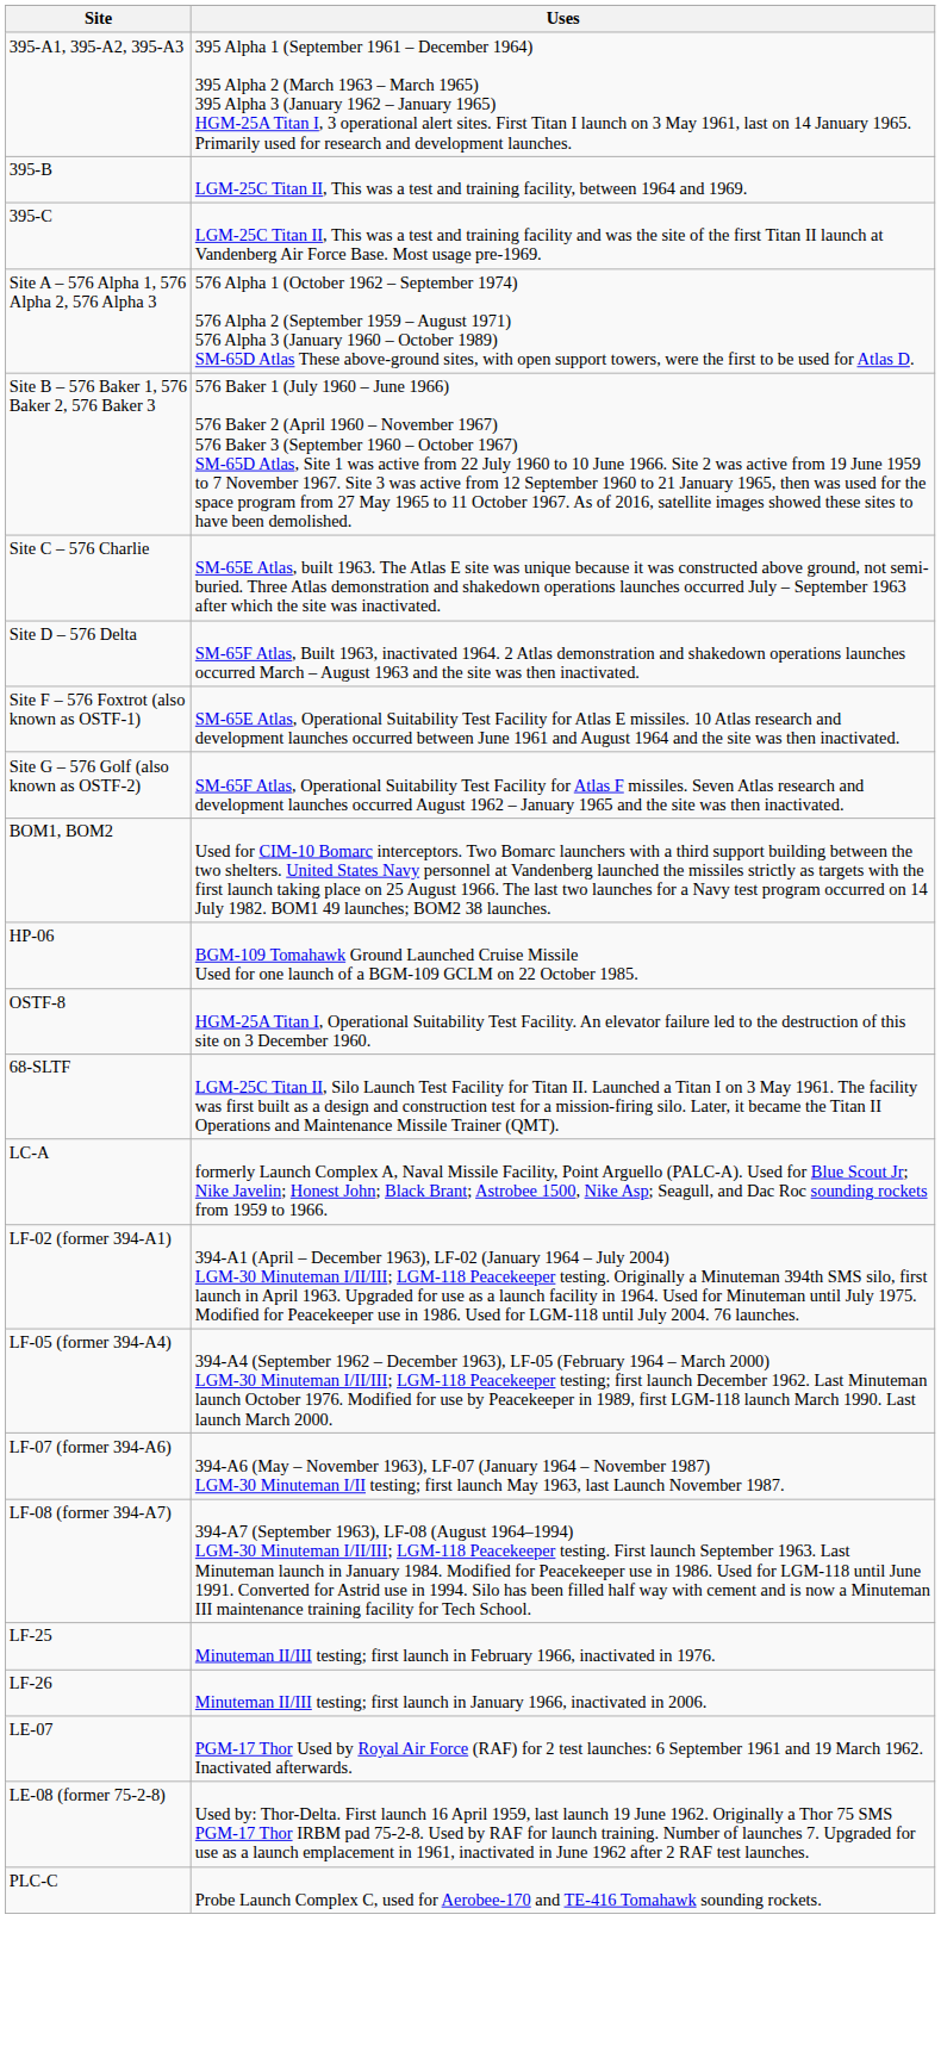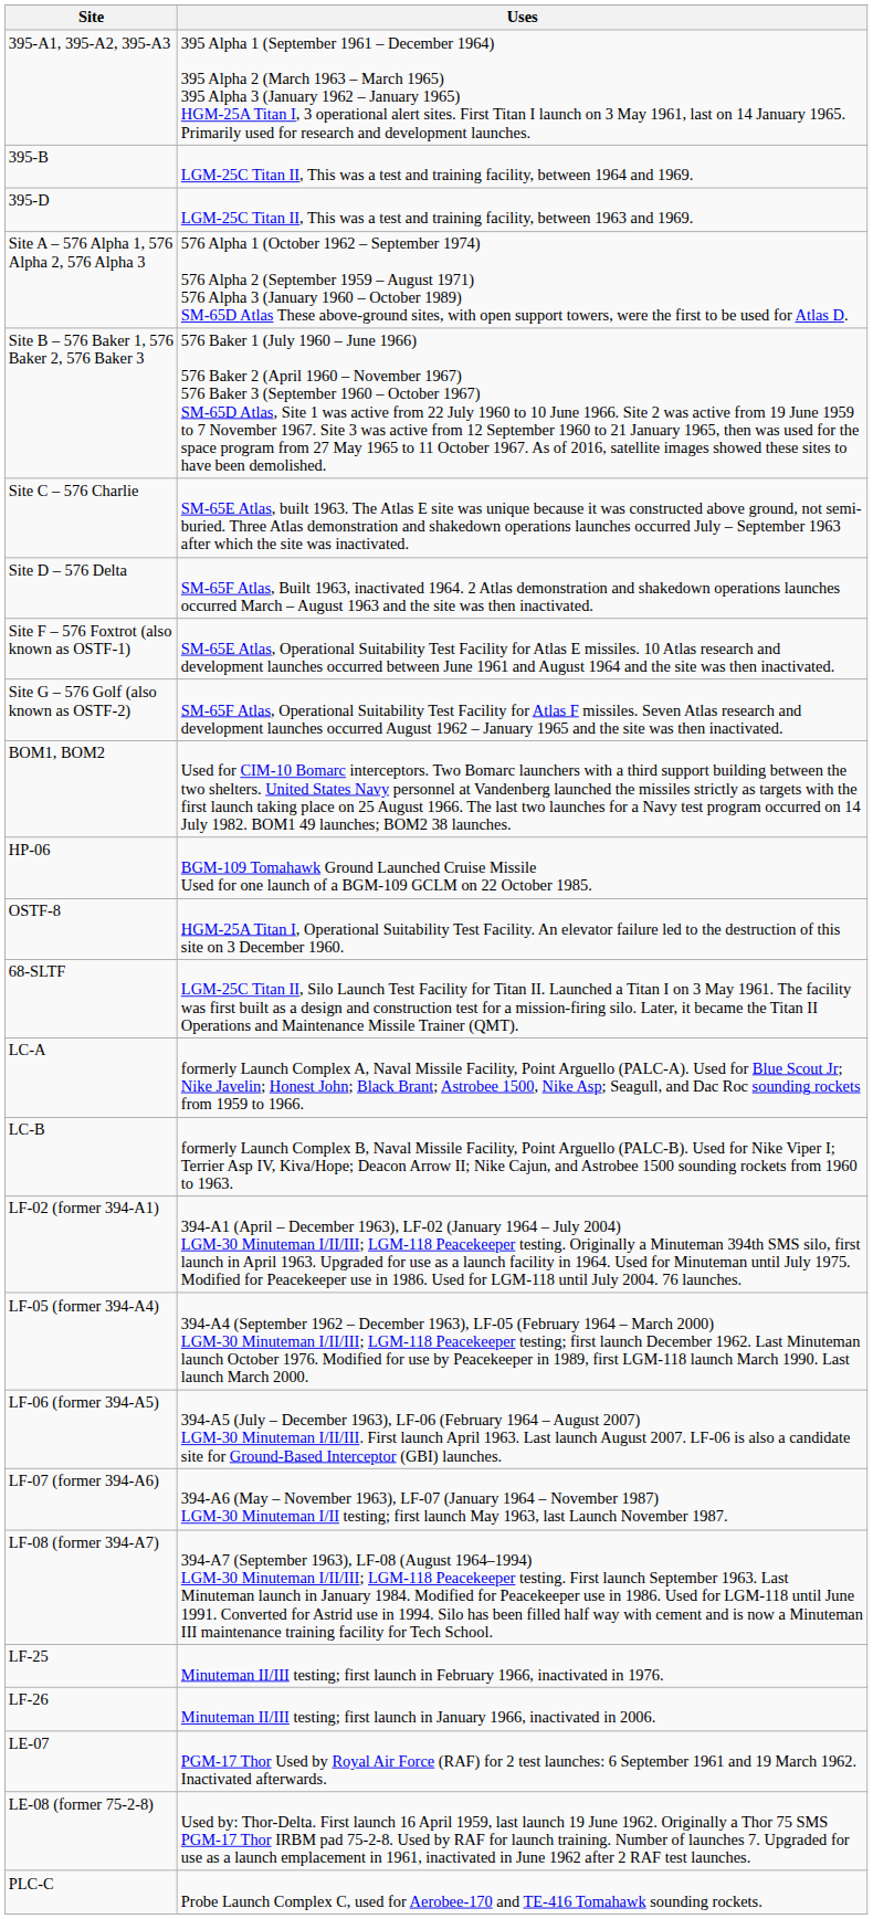- row: 395-C | LGM-25C Titan II, This was a test and training facility and was the site of the first Titan II launch at Vandenberg Air Force Base. Most usage pre-1969.
+ row: 395-D | LGM-25C Titan II, This was a test and training facility, between 1963 and 1969.
+ row: LC-B | formerly Launch Complex B, Naval Missile Facility, Point Arguello (PALC-B). Used for Nike Viper I; Terrier Asp IV, Kiva/Hope; Deacon Arrow II; Nike Cajun, and Astrobee 1500 sounding rockets from 1960 to 1963.
+ row: LF-06 (former 394-A5) | 394-A5 (July – December 1963), LF-06 (February 1964 – August 2007) LGM-30 Minuteman I/II/III. First launch April 1963. Last launch August 2007. LF-06 is also a candidate site for Ground-Based Interceptor (GBI) launches.
